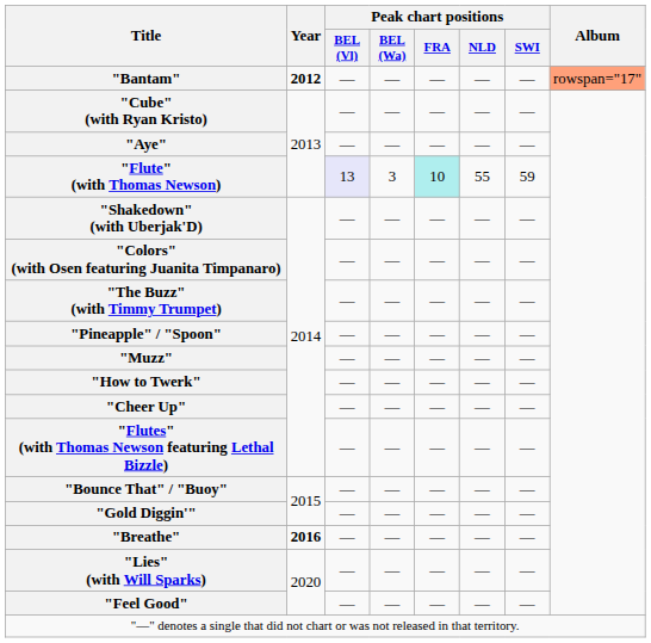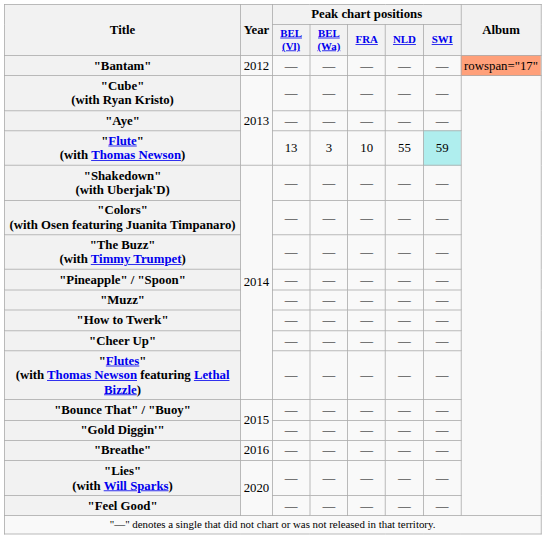"Bantam" | Year: bold -> normal
"Flute" (with Thomas Newson) | Peak chart positions / BEL (Vl): lavender background -> no background
"Flute" (with Thomas Newson) | Peak chart positions / FRA: paleturquoise background -> no background
"Flute" (with Thomas Newson) | Peak chart positions / SWI: no background -> paleturquoise background
"Breathe" | Year: bold -> normal
